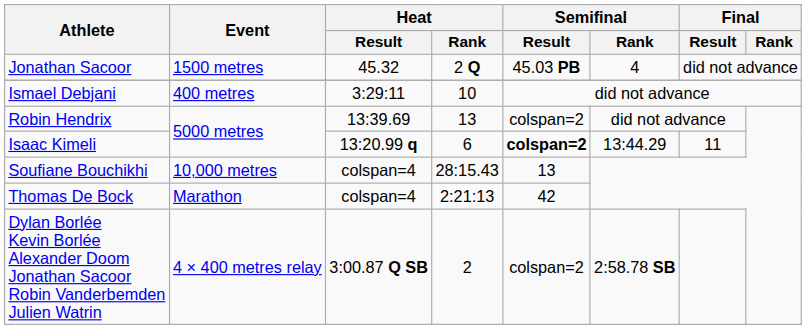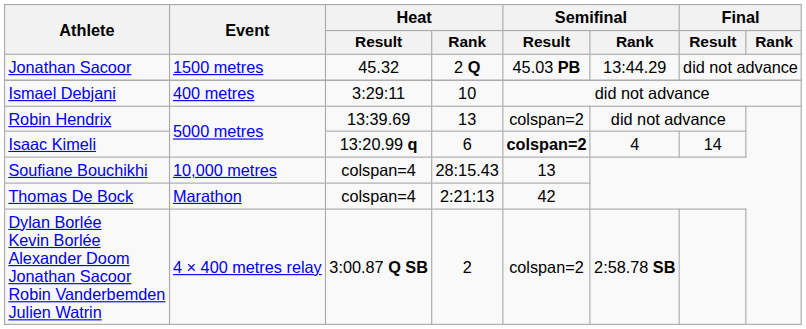Jonathan Sacoor | Semifinal / Rank: 4 -> 13:44.29
Isaac Kimeli | Semifinal / Rank: 13:44.29 -> 4
Isaac Kimeli | Final / Result: 11 -> 14
